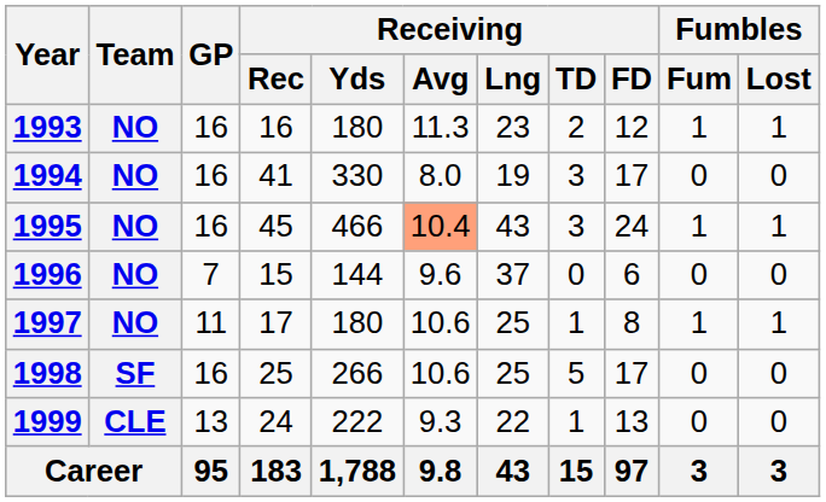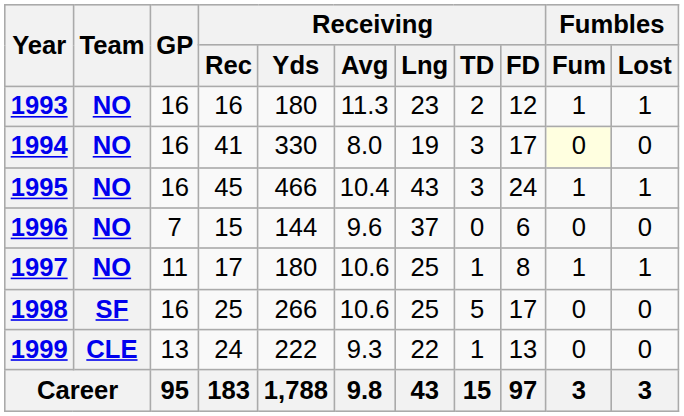1994 | Fumbles / Fum: no background -> lightyellow background
1995 | Receiving / Avg: lightsalmon background -> no background
